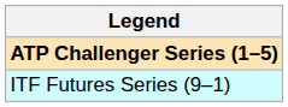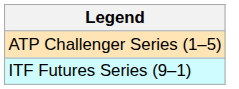row 2 | column 1: bold -> normal
